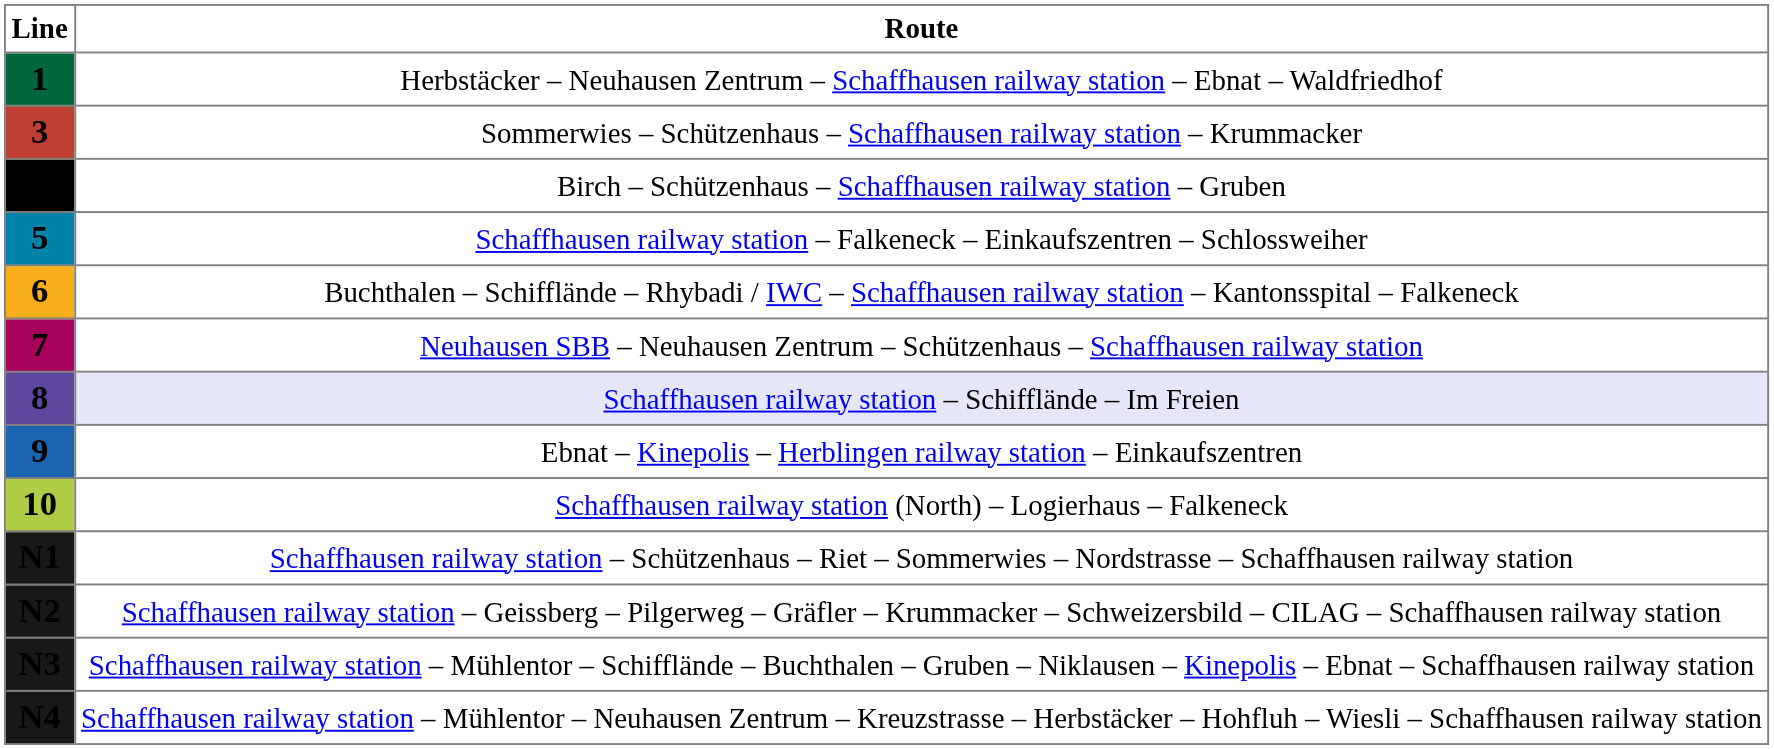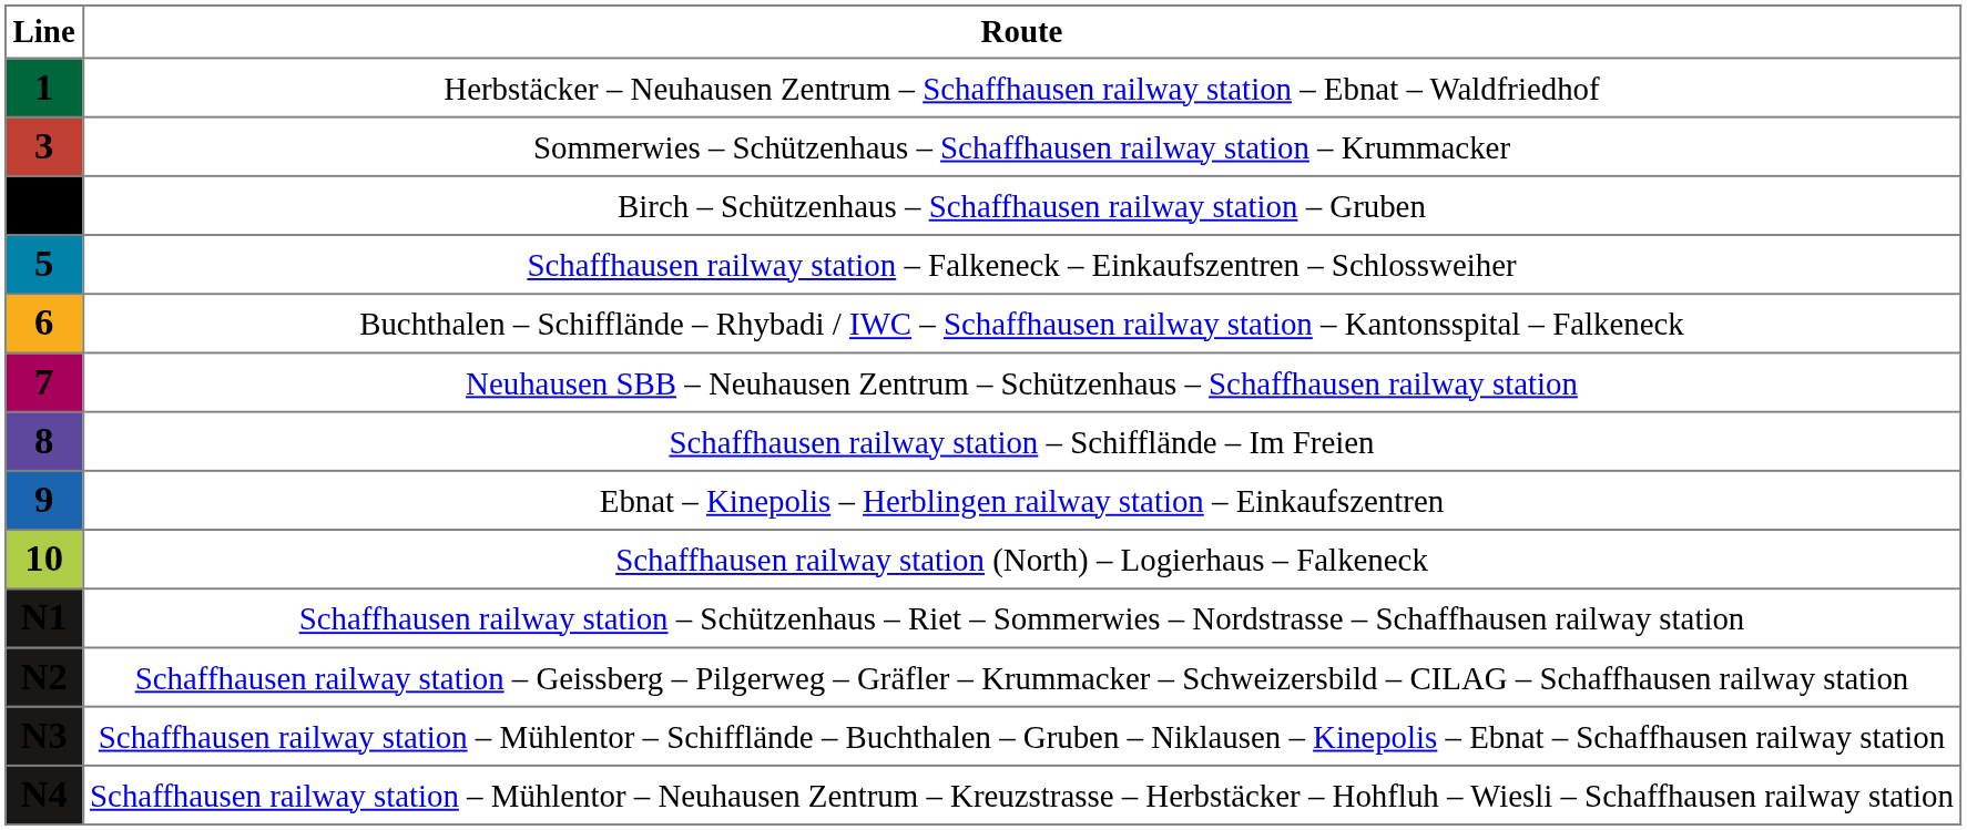Schaffhausen railway station – Schifflände – Im Freien | Route: lavender background -> no background
